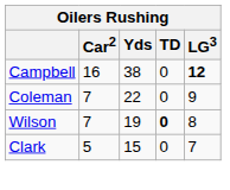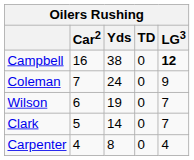Coleman | Yds: 22 -> 24
Wilson | Car2: 7 -> 6
Wilson | TD: bold -> normal
Wilson | LG3: 8 -> 7
Clark | Yds: 15 -> 14
+ row: Carpenter | 4 | 8 | 0 | 4
